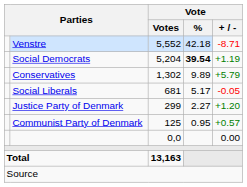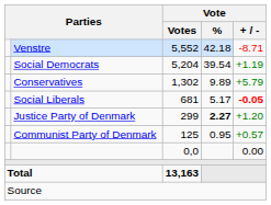Social Democrats | Vote / %: bold -> normal
Social Liberals | Vote / + / -: normal -> bold
Justice Party of Denmark | Vote / %: normal -> bold
